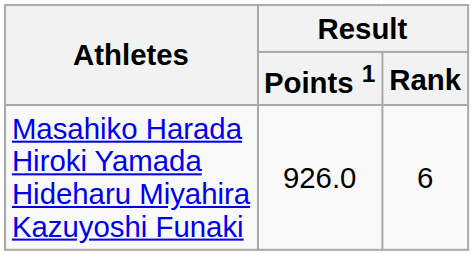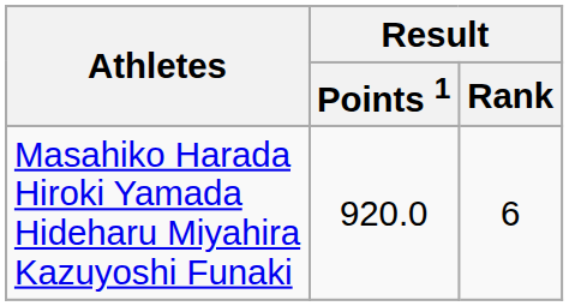row 3 | Result / Points 1: 926.0 -> 920.0
